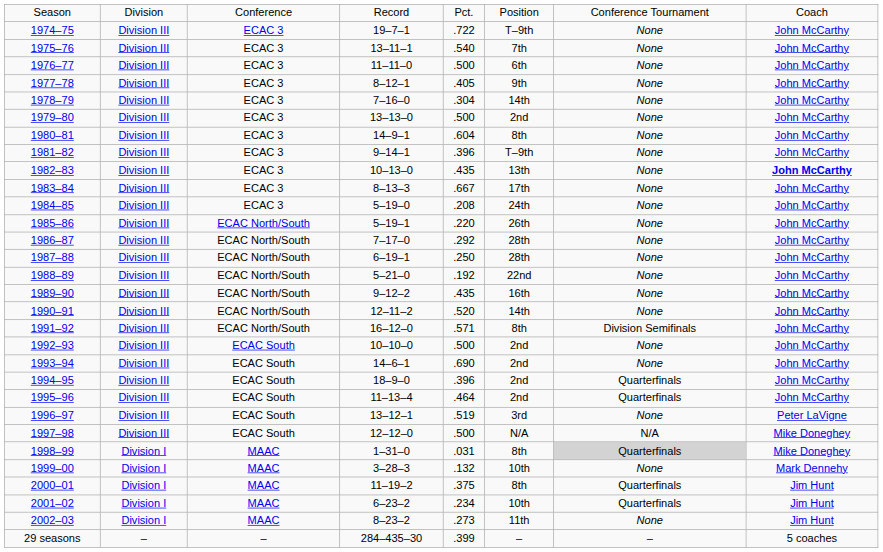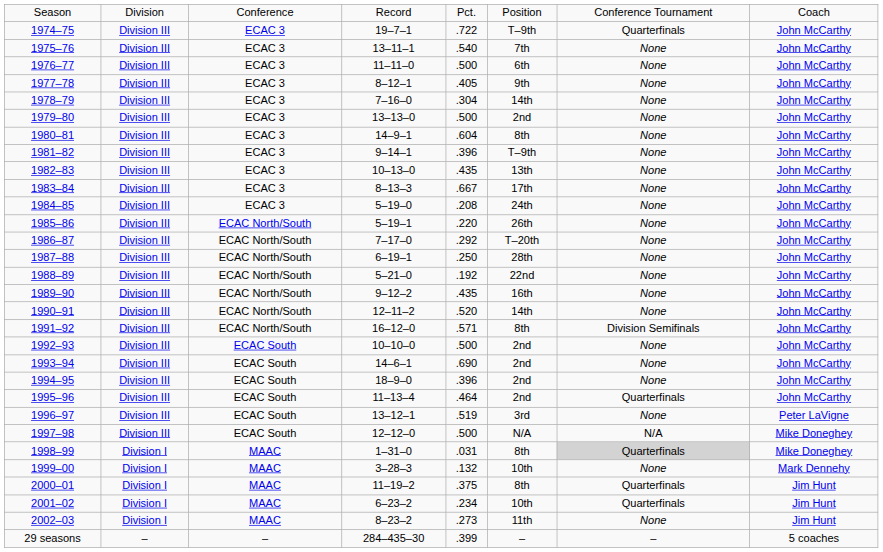1974–75 | column 7: None -> Quarterfinals
1982–83 | column 8: bold -> normal
1986–87 | column 6: 28th -> T–20th
1994–95 | column 7: Quarterfinals -> None
